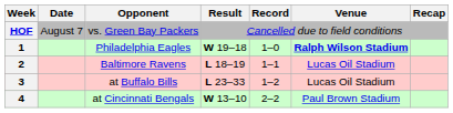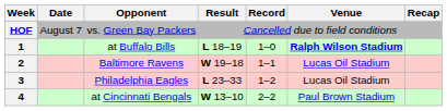1 | Opponent: Philadelphia Eagles -> at Buffalo Bills
1 | Result: W 19–18 -> L 18–19
2 | Result: L 18–19 -> W 19–18
3 | Opponent: at Buffalo Bills -> Philadelphia Eagles
